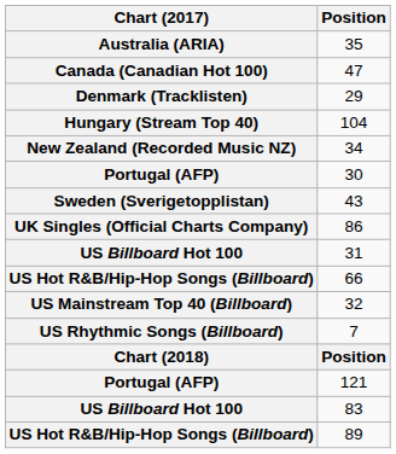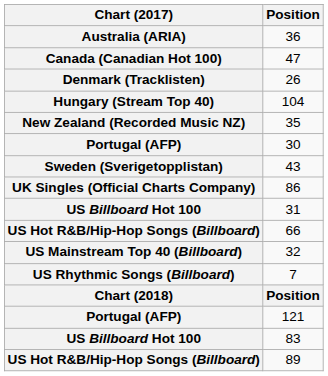row 2 | Position: 35 -> 36
row 4 | Position: 29 -> 26
row 6 | Position: 34 -> 35
